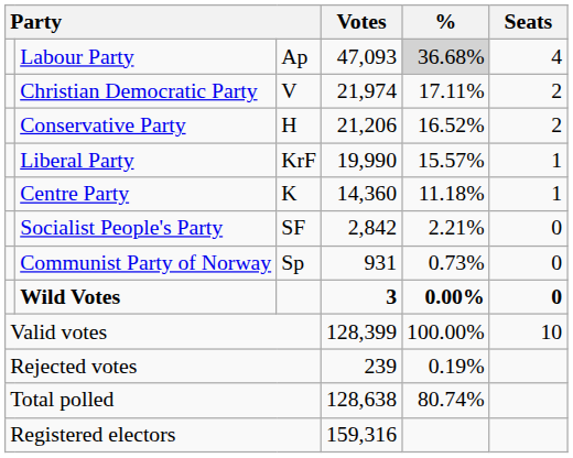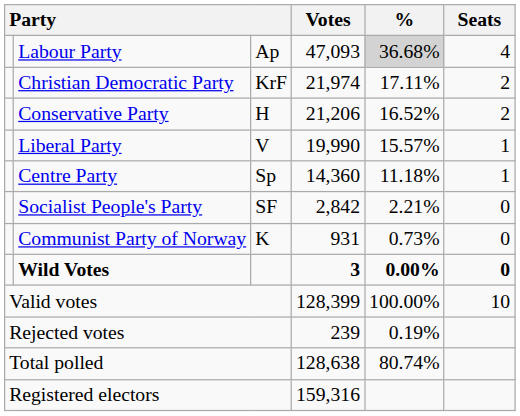Christian Democratic Party | column 3: V -> KrF
Liberal Party | column 3: KrF -> V
Centre Party | column 3: K -> Sp
Communist Party of Norway | column 3: Sp -> K
